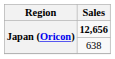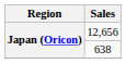12,656 | Sales: bold -> normal
